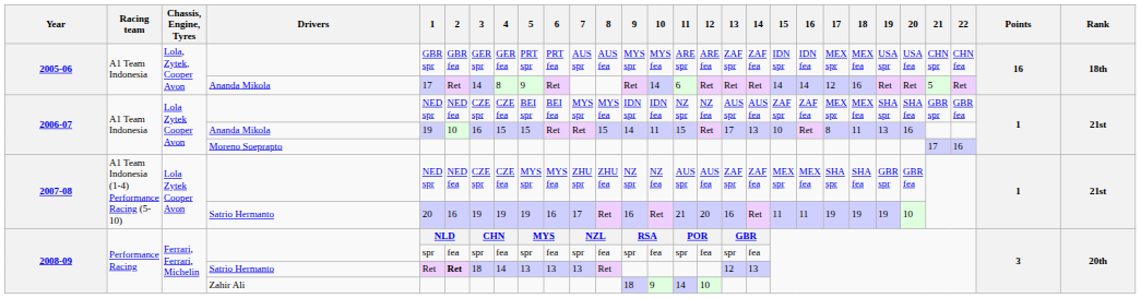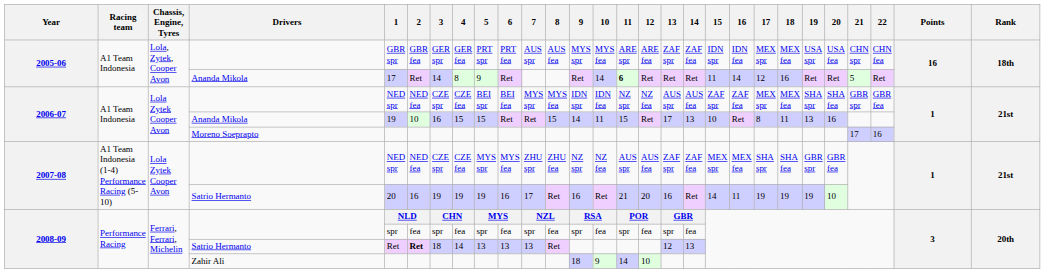2005-06 / Ananda Mikola | 11: normal -> bold
2005-06 / Ananda Mikola | 15: 14 -> 11
2007-08 / Satrio Hermanto | 15: 11 -> 14
